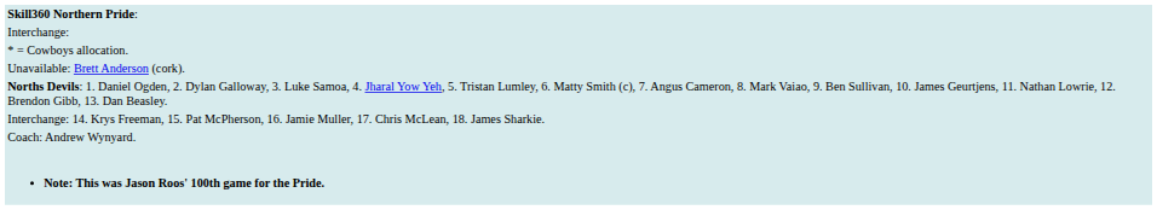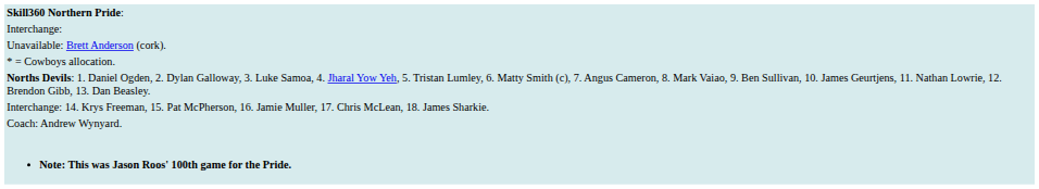row 3 | column 1: * = Cowboys allocation. -> Unavailable: Brett Anderson (cork).
row 4 | column 1: Unavailable: Brett Anderson (cork). -> * = Cowboys allocation.
